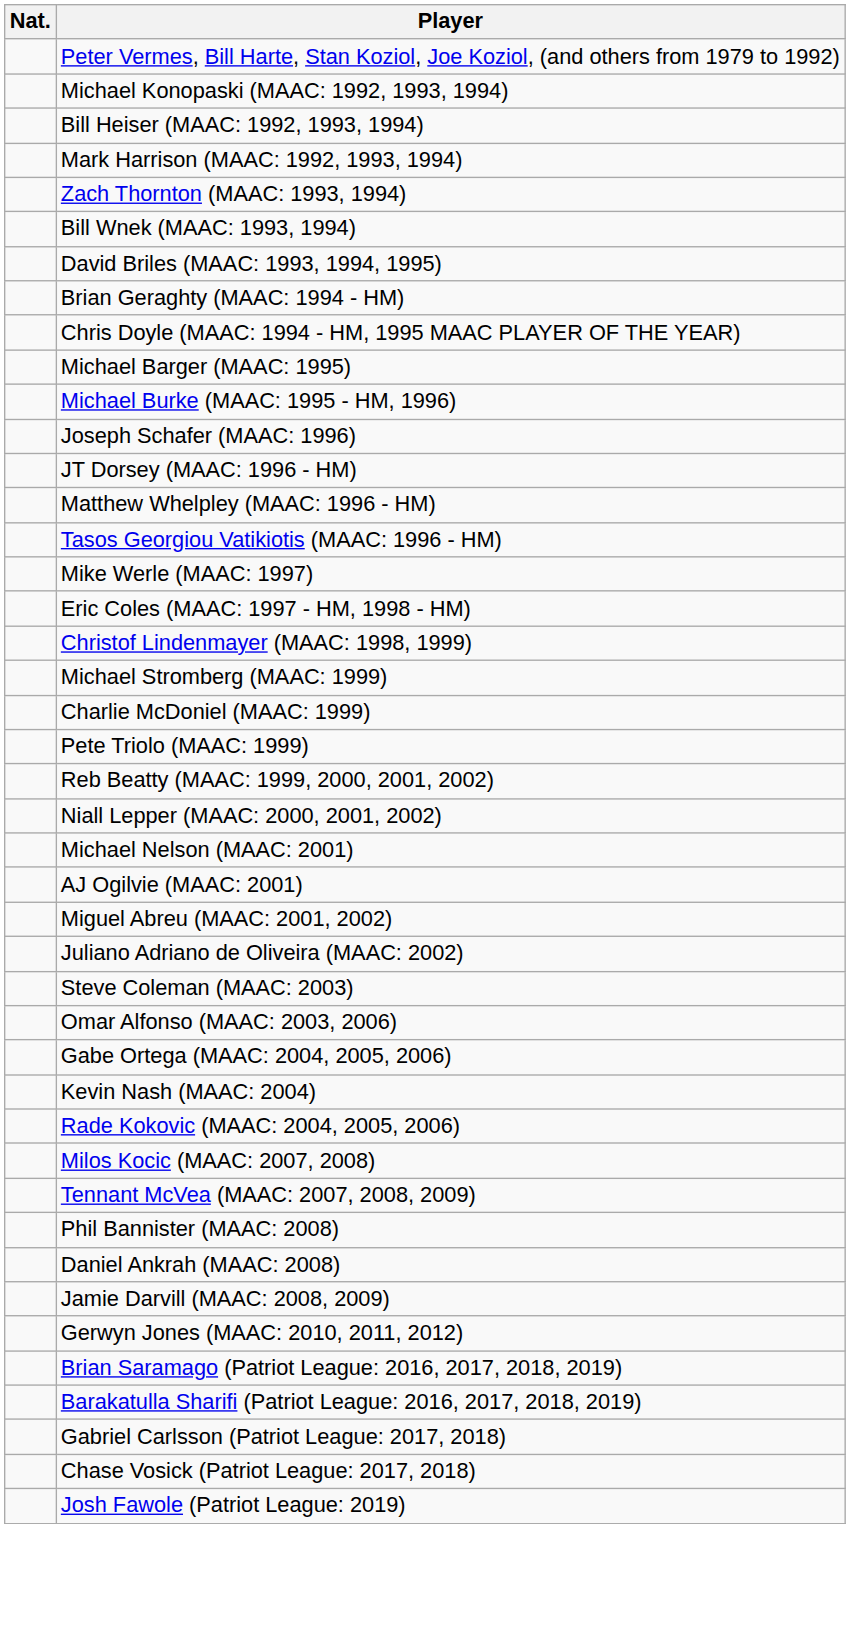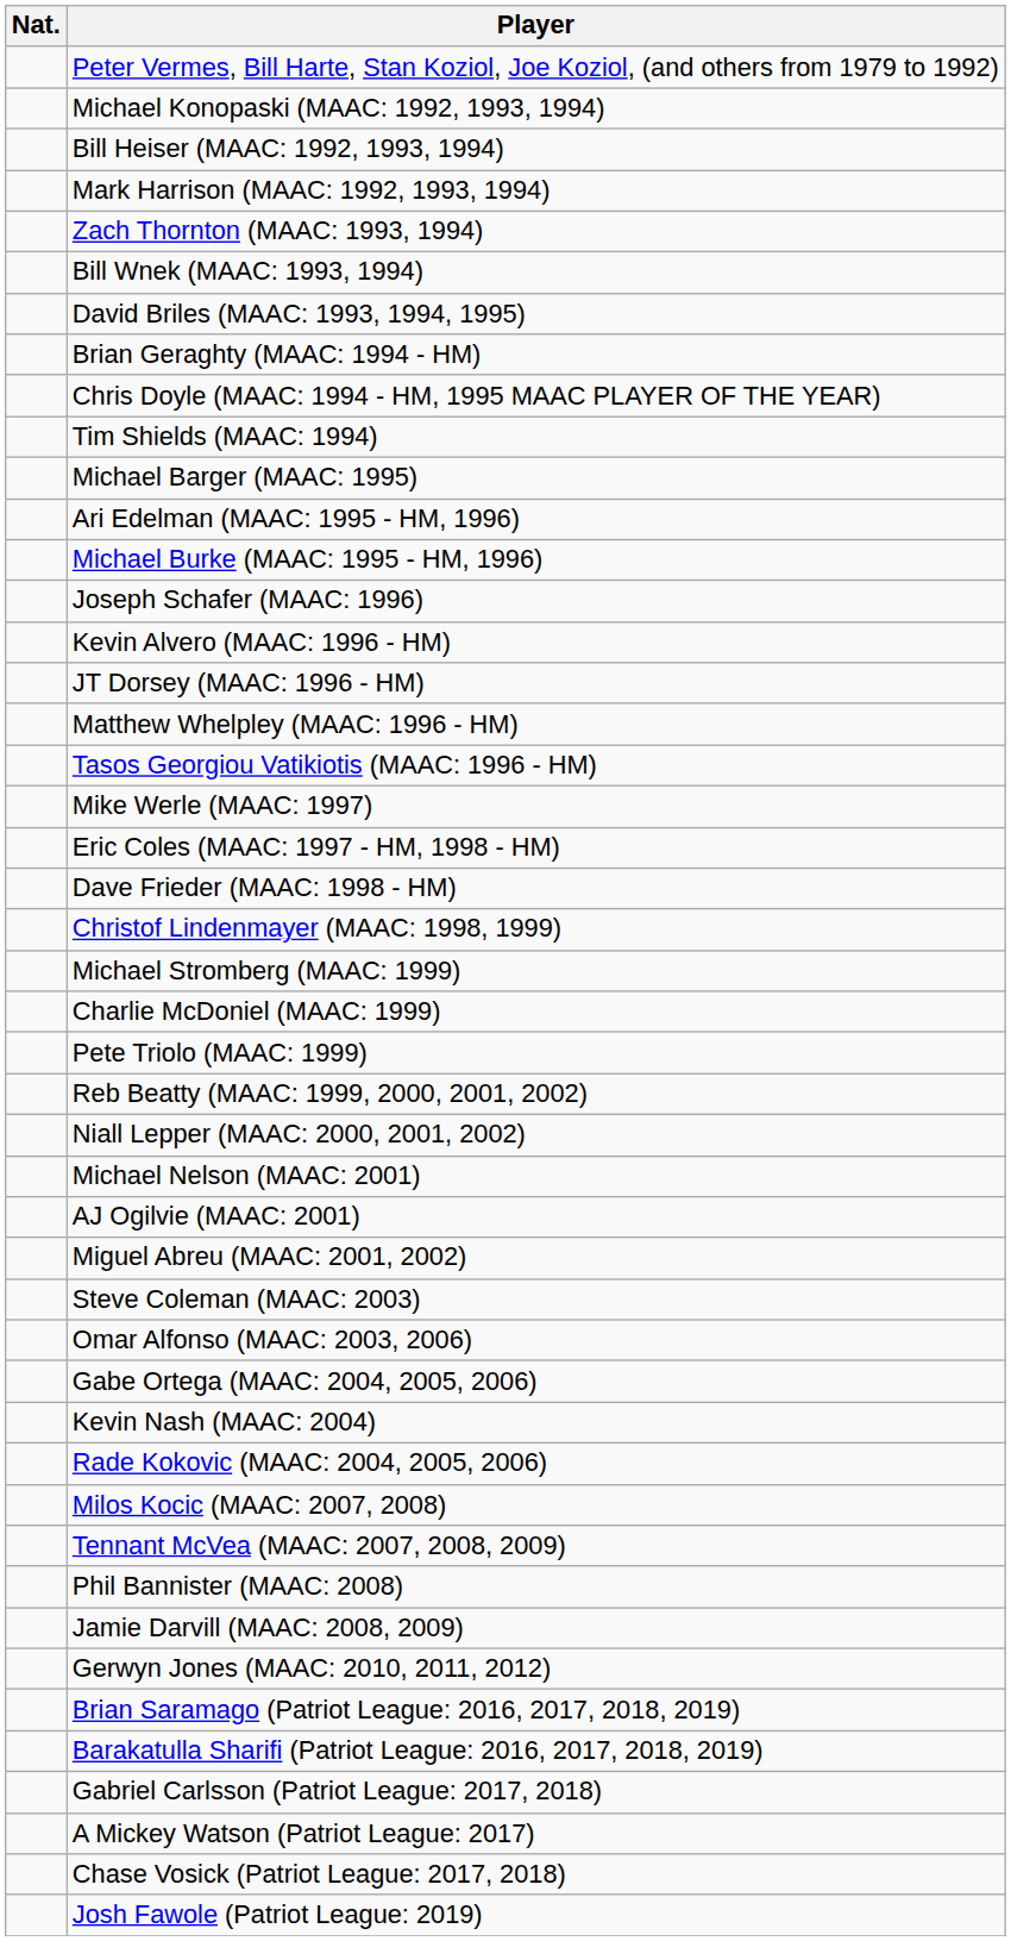+ row: Tim Shields (MAAC: 1994)
+ row: Ari Edelman (MAAC: 1995 - HM, 1996)
+ row: Kevin Alvero (MAAC: 1996 - HM)
+ row: Dave Frieder (MAAC: 1998 - HM)
- row: Juliano Adriano de Oliveira (MAAC: 2002)
- row: Daniel Ankrah (MAAC: 2008)
+ row: A Mickey Watson (Patriot League: 2017)
